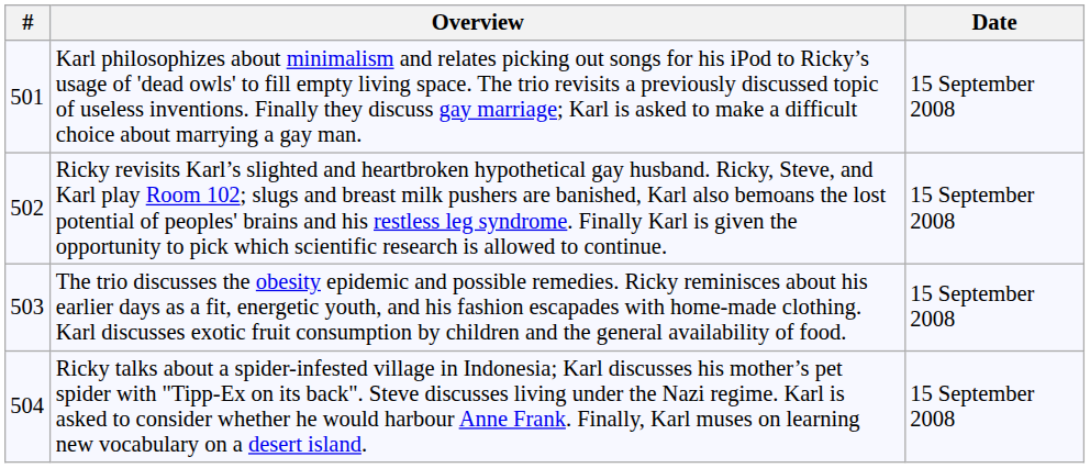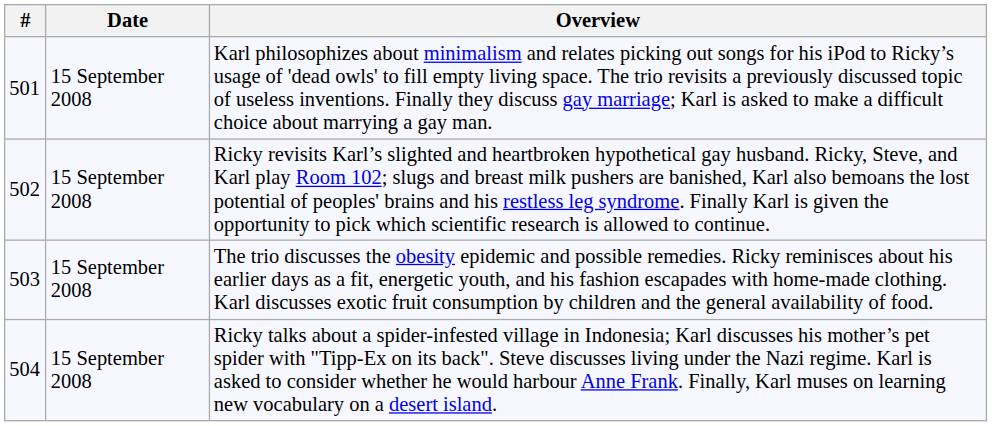columns swapped: Date <-> Overview
